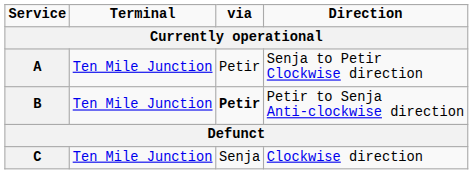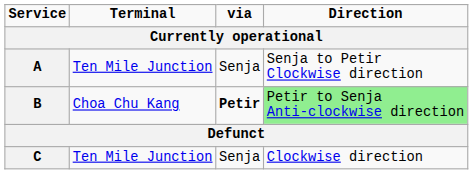A | via: Petir -> Senja
B | Terminal: Ten Mile Junction -> Choa Chu Kang
B | Direction: no background -> lightgreen background
